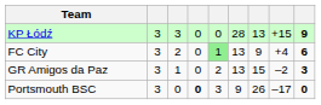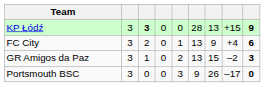KP Łódź | column 3: normal -> bold
FC City | column 5: lightgreen background -> no background
Portsmouth BSC | column 4: bold -> normal
